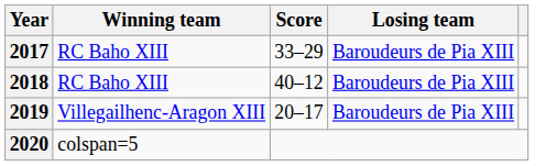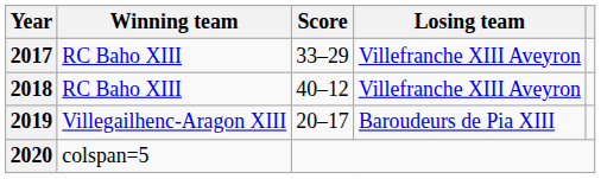2017 | Losing team: Baroudeurs de Pia XIII -> Villefranche XIII Aveyron
2018 | Losing team: Baroudeurs de Pia XIII -> Villefranche XIII Aveyron
